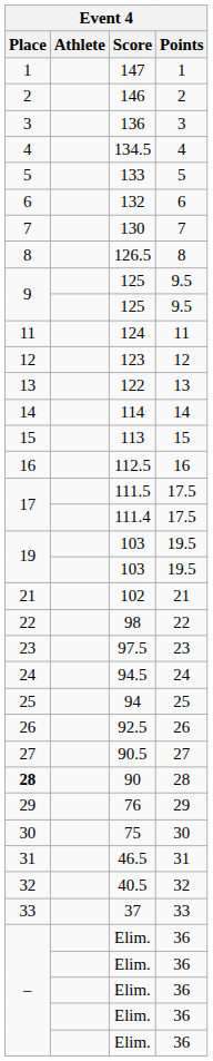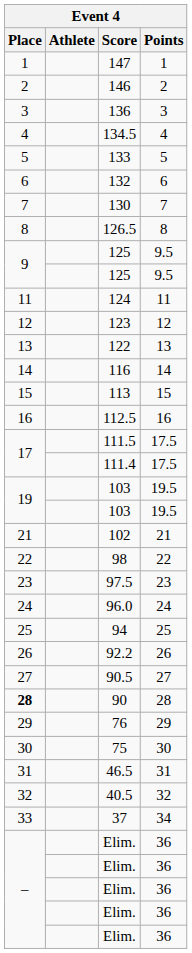row 16 | Score: 114 -> 116
row 26 | Score: 94.5 -> 96.0
row 28 | Score: 92.5 -> 92.2
row 35 | Points: 33 -> 34
